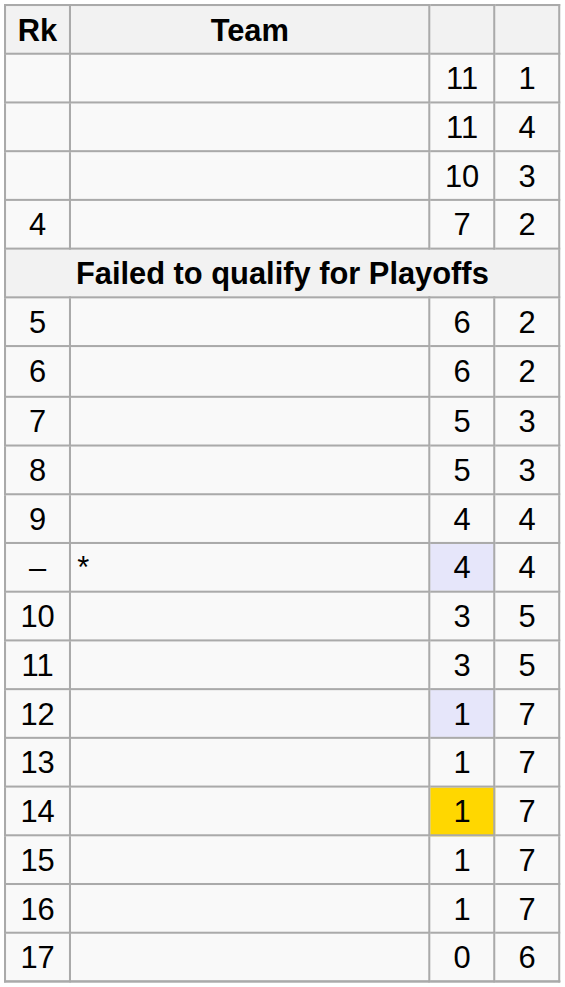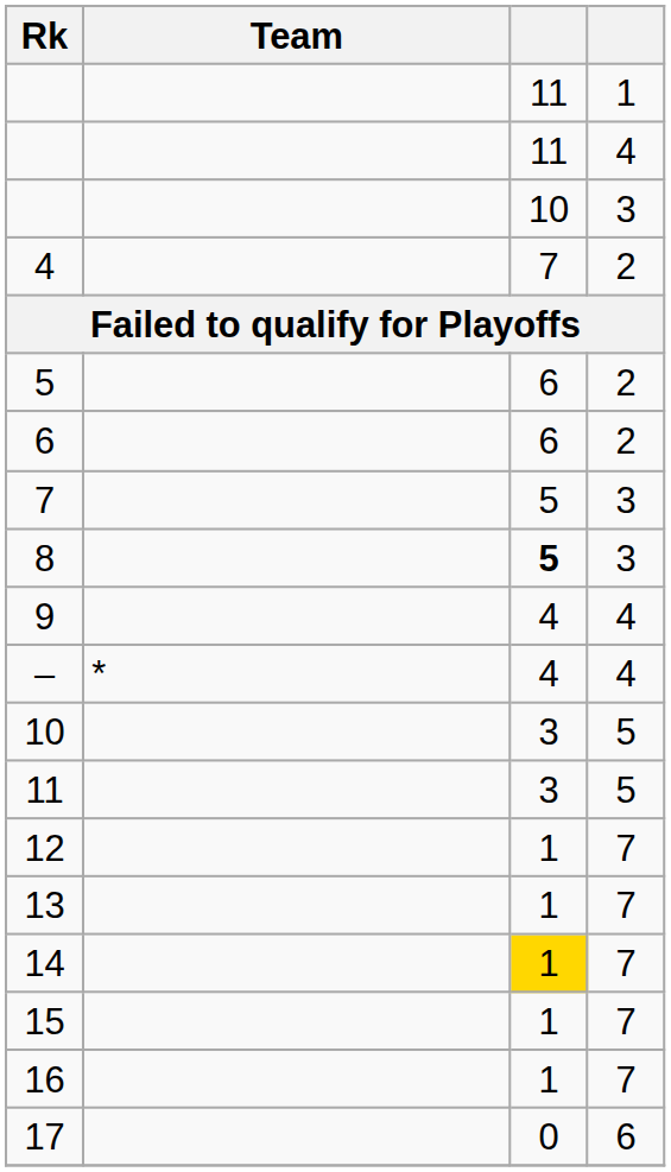8 | column 3: normal -> bold
– | column 3: lavender background -> no background
12 | column 3: lavender background -> no background
